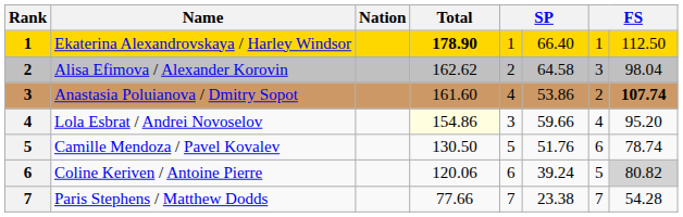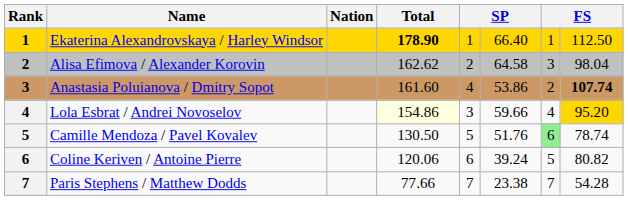Lola Esbrat / Andrei Novoselov | column 8: no background -> gold background
Camille Mendoza / Pavel Kovalev | column 7: no background -> lightgreen background
Coline Keriven / Antoine Pierre | column 8: lightgrey background -> no background
